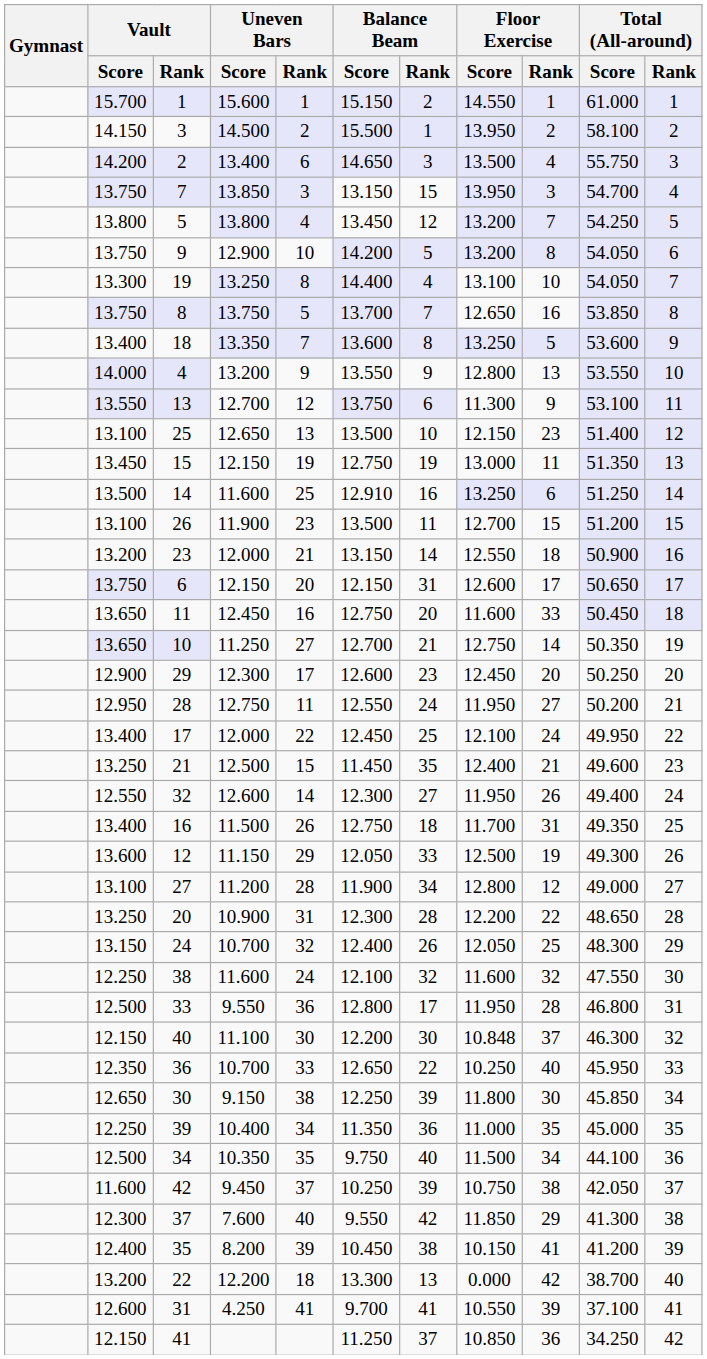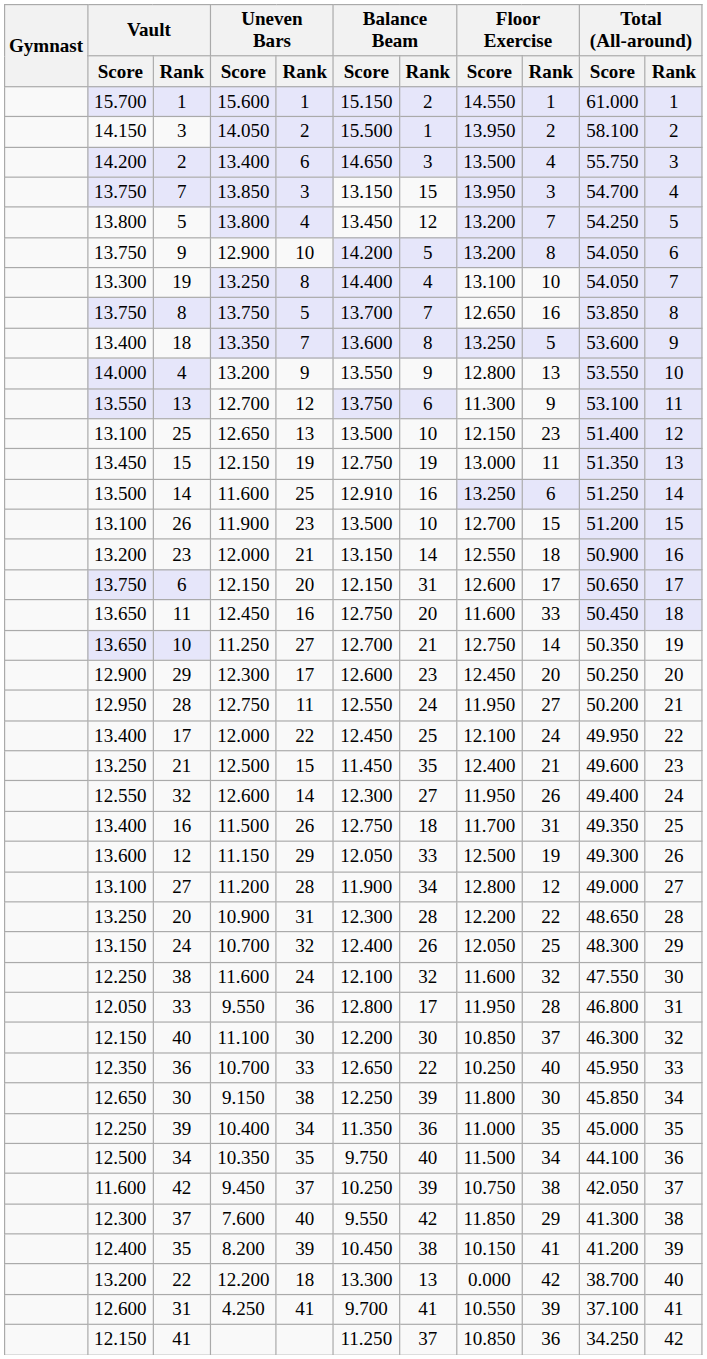row 4 | Uneven Bars / Score: 14.500 -> 14.050
row 17 | Balance Beam / Rank: 11 -> 10
row 33 | Vault / Score: 12.500 -> 12.050
row 34 | Floor Exercise / Score: 10.848 -> 10.850
